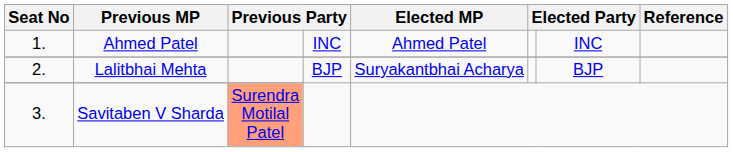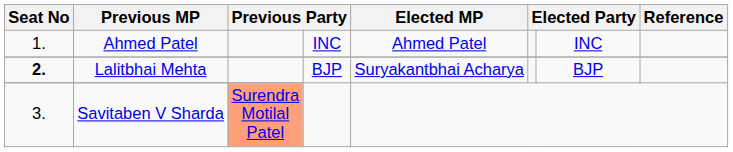Lalitbhai Mehta | Seat No: normal -> bold
